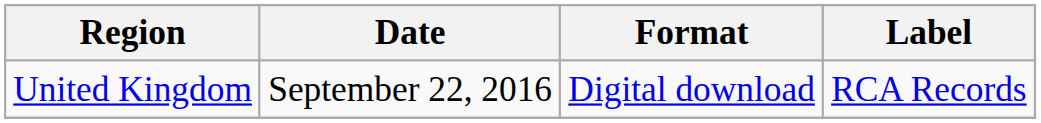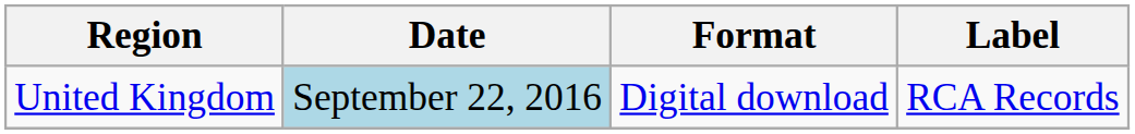United Kingdom | Date: no background -> lightblue background
